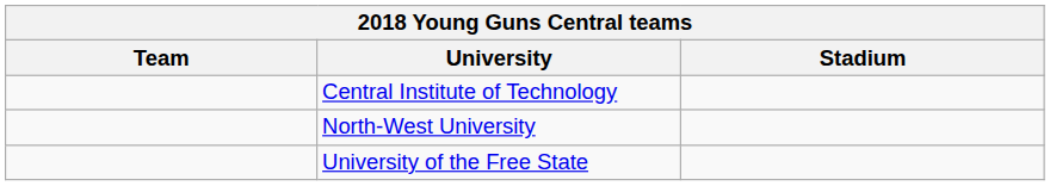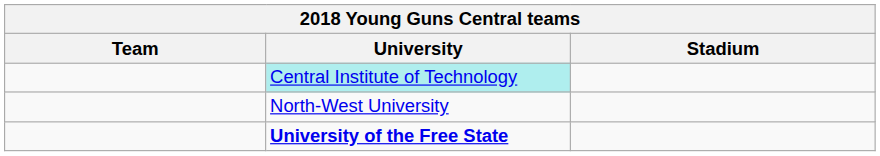Central Institute of Technology | University: no background -> paleturquoise background
University of the Free State | University: normal -> bold
